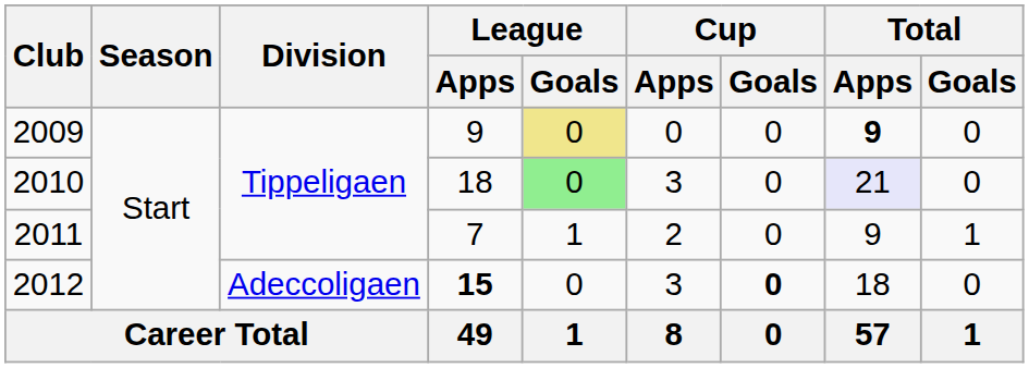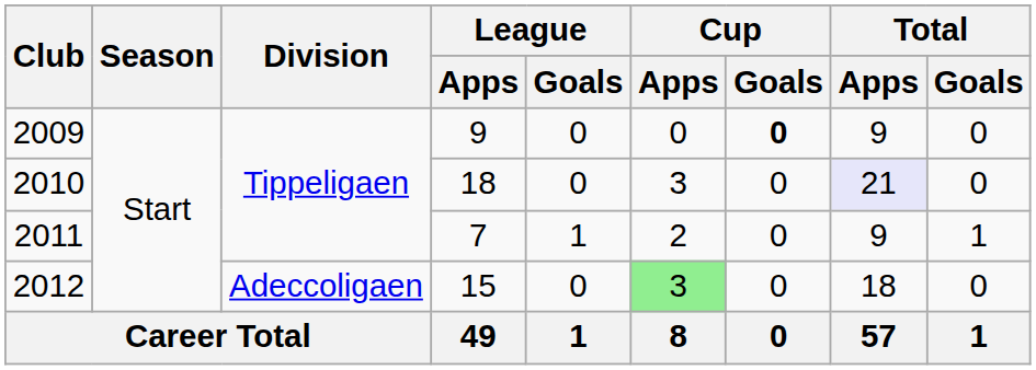2009 | League / Goals: khaki background -> no background
2009 | Cup / Goals: normal -> bold
2009 | Total / Apps: bold -> normal
2010 | League / Goals: lightgreen background -> no background
2012 | League / Apps: bold -> normal
2012 | Cup / Apps: no background -> lightgreen background
2012 | Cup / Goals: bold -> normal
